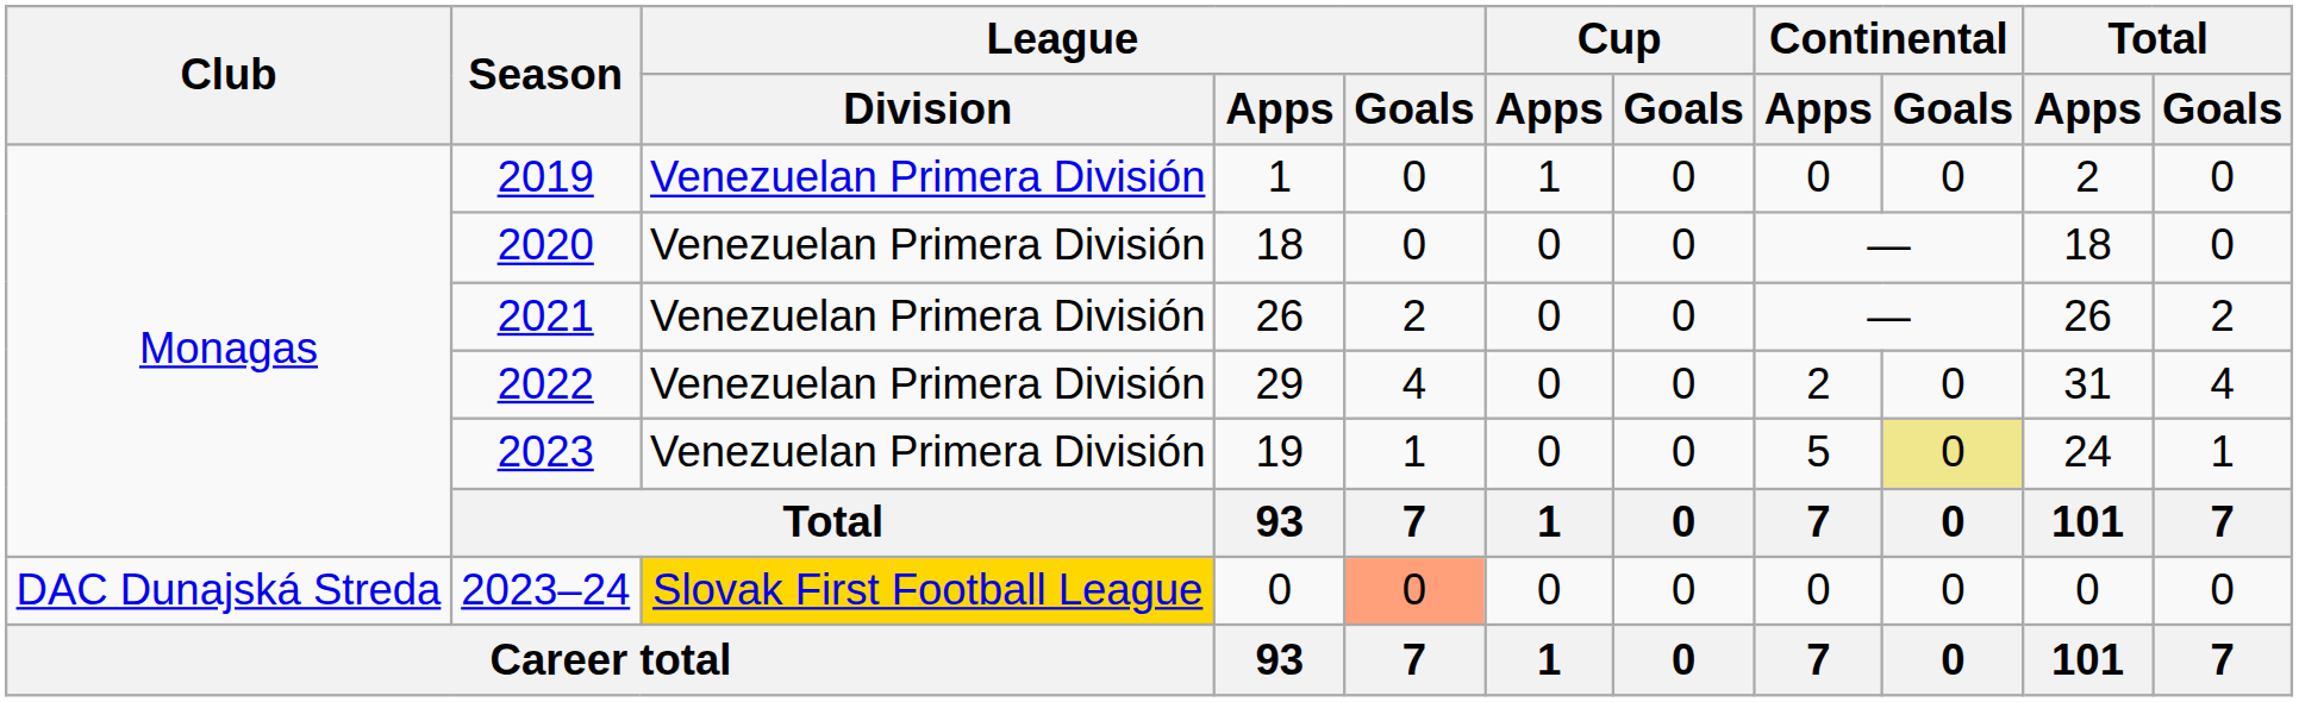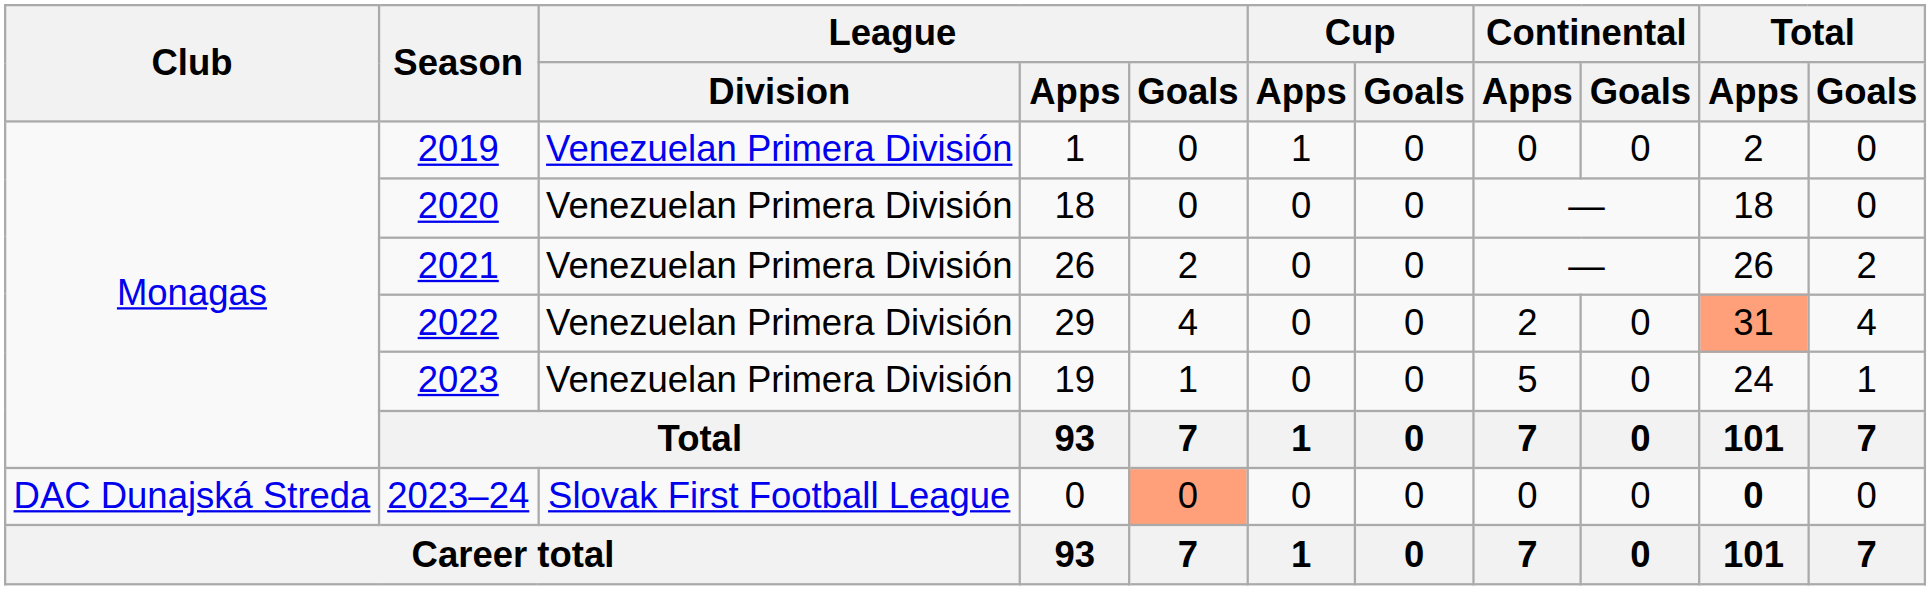2022 | Total / Apps: no background -> lightsalmon background
2023 | Continental / Goals: khaki background -> no background
2023–24 | League / Division: gold background -> no background
2023–24 | Total / Apps: normal -> bold
